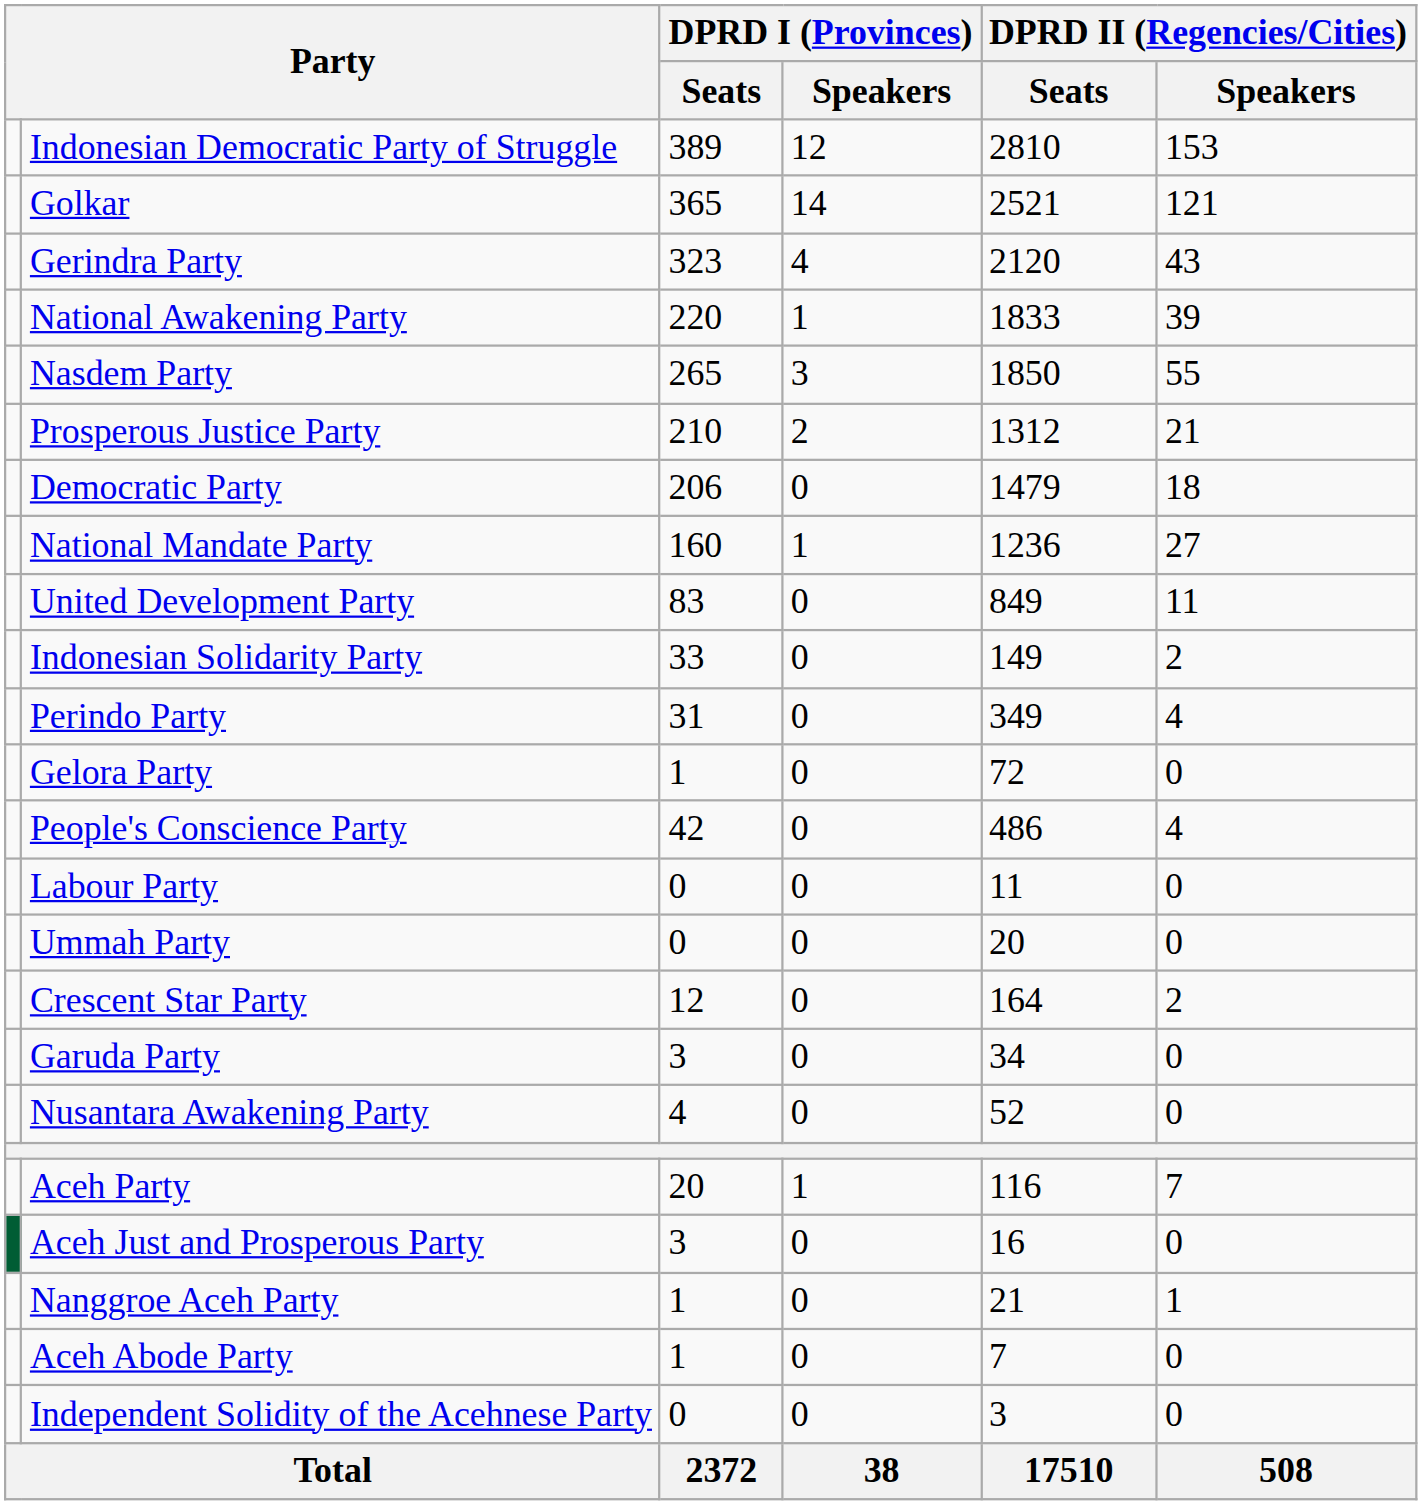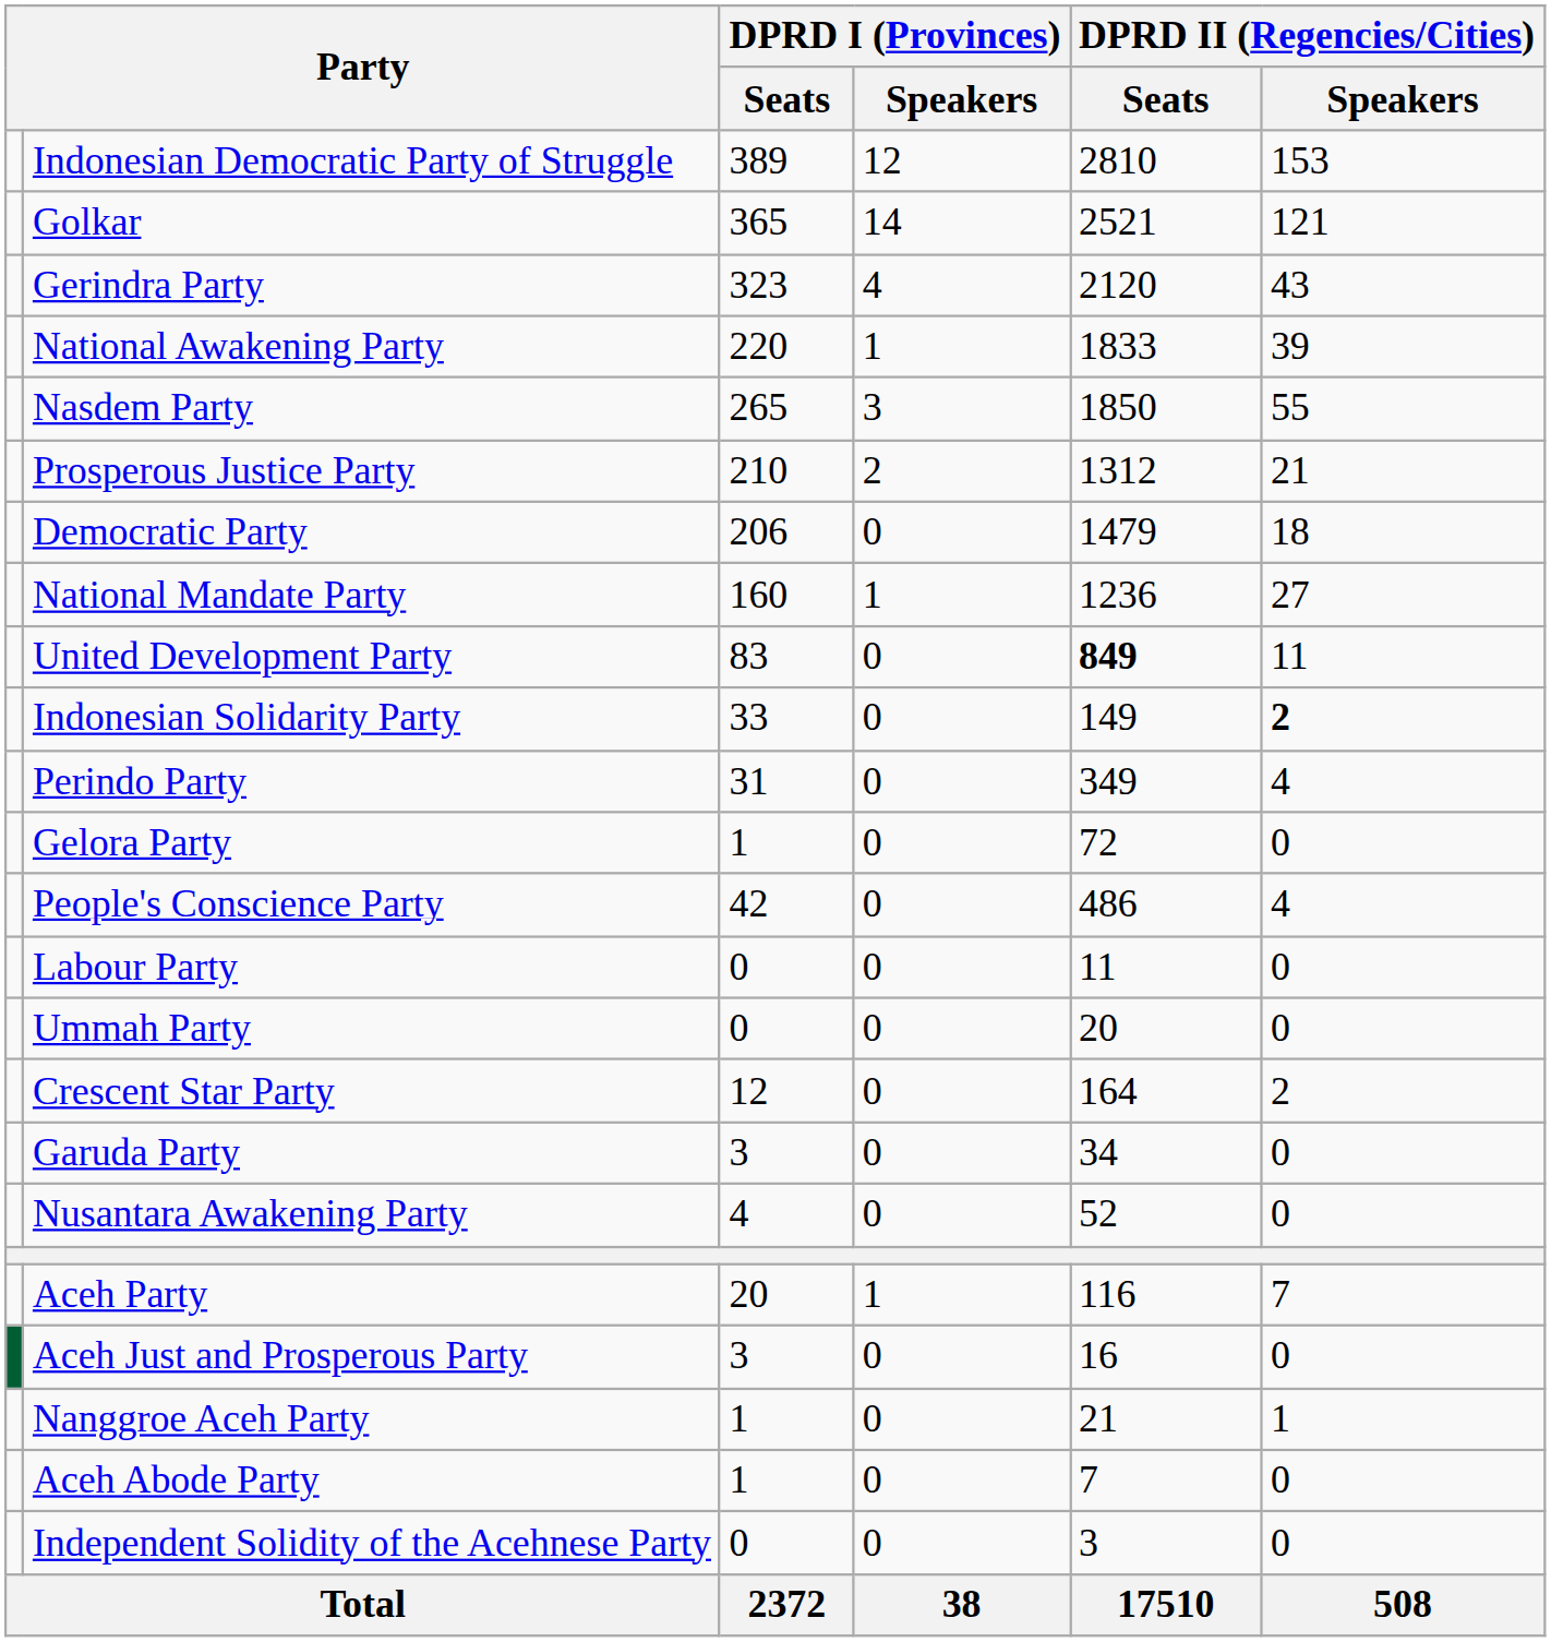United Development Party | DPRD II (Regencies/Cities) / Seats: normal -> bold
Indonesian Solidarity Party | DPRD II (Regencies/Cities) / Speakers: normal -> bold
